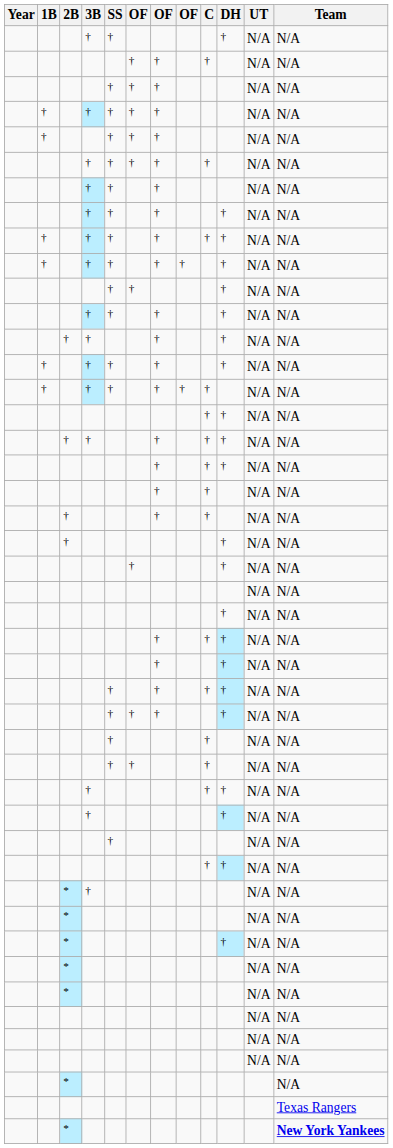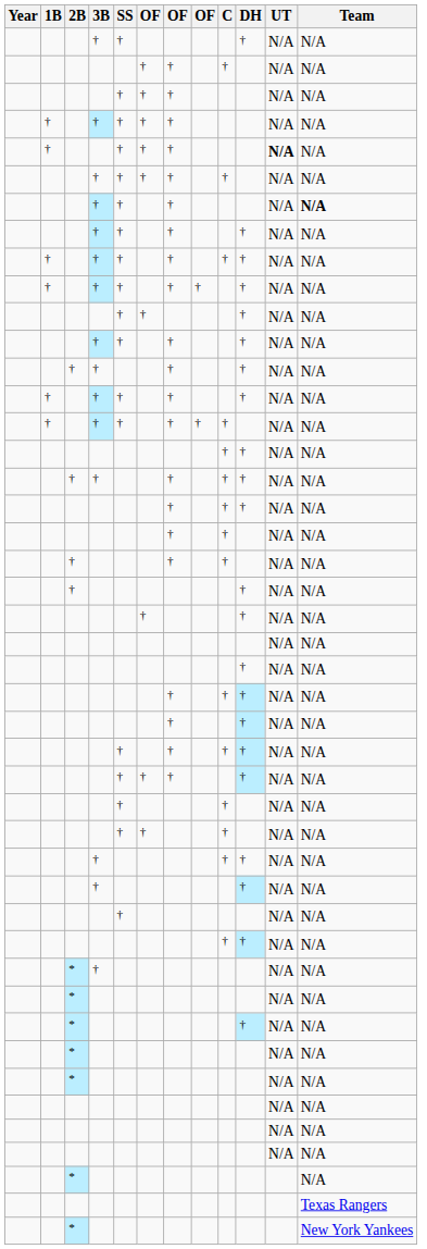row 6 | UT: normal -> bold
row 8 | Team: normal -> bold
row 46 | Team: bold -> normal
